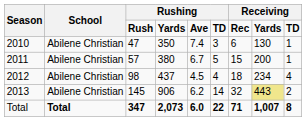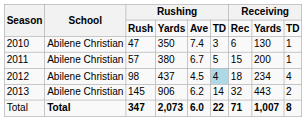2012 | column 6: no background -> lightblue background
2013 | column 8: khaki background -> no background
